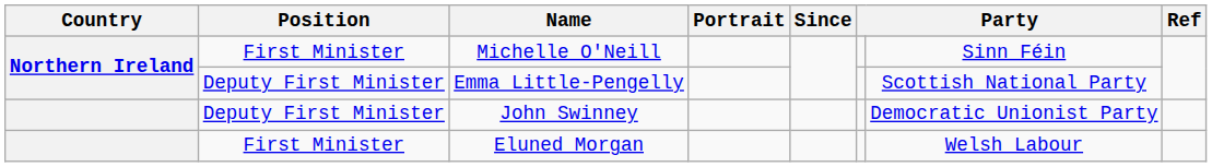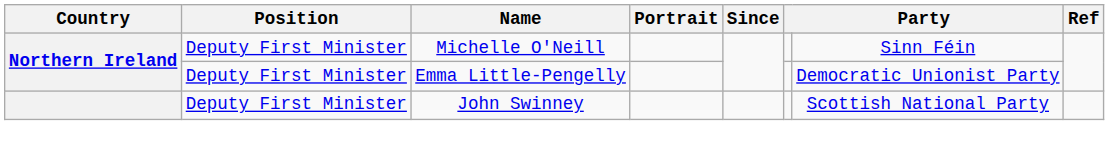Michelle O'Neill | Position: First Minister -> Deputy First Minister
Emma Little-Pengelly | column 7: Scottish National Party -> Democratic Unionist Party
John Swinney | column 7: Democratic Unionist Party -> Scottish National Party
- row: First Minister | Eluned Morgan | Welsh Labour
